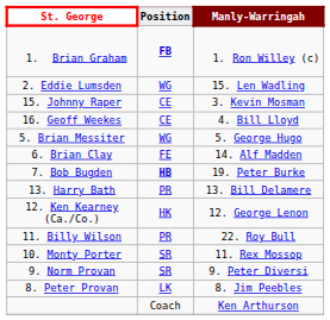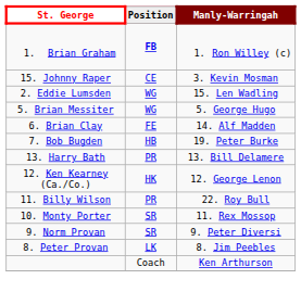rows swapped: 2. Eddie Lumsden <-> 15. Johnny Raper
- row: 16. Geoff Weekes | CE | 4. Bill Lloyd
7. Bob Bugden | Position: bold -> normal
